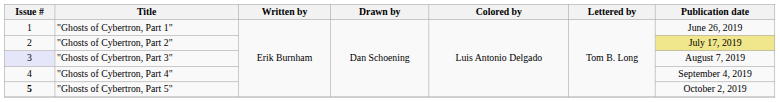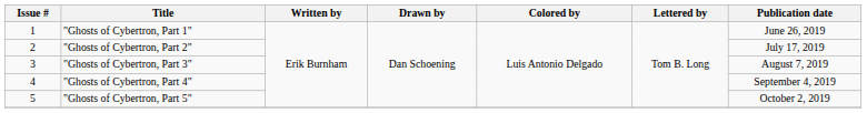"Ghosts of Cybertron, Part 2" | Publication date: khaki background -> no background
"Ghosts of Cybertron, Part 3" | Issue #: lavender background -> no background
"Ghosts of Cybertron, Part 5" | Issue #: bold -> normal
